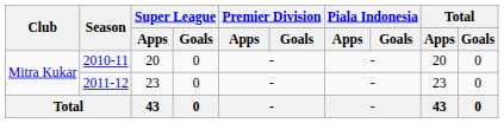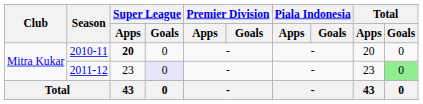2010-11 | Super League / Apps: normal -> bold
2011-12 | Super League / Goals: no background -> lavender background
2011-12 | Total / Goals: no background -> lightgreen background
